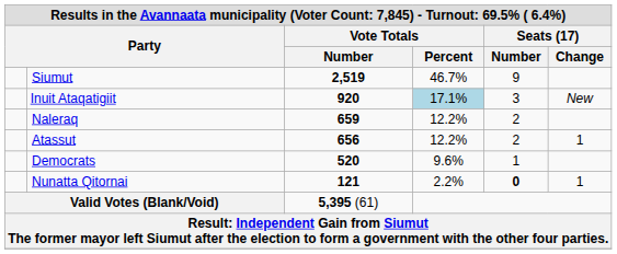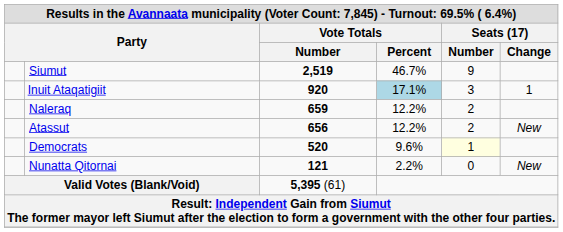Inuit Ataqatigiit | column 6: New -> 1
Atassut | column 6: 1 -> New
Democrats | column 5: no background -> lightyellow background
Nunatta Qitornai | column 5: bold -> normal
Nunatta Qitornai | column 6: 1 -> New
